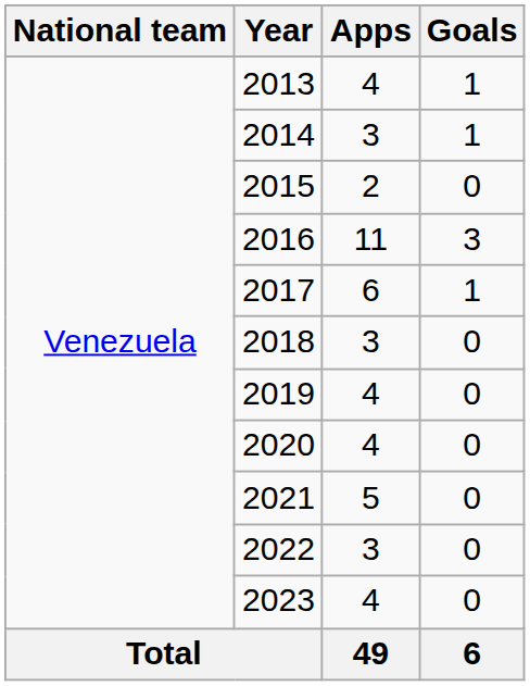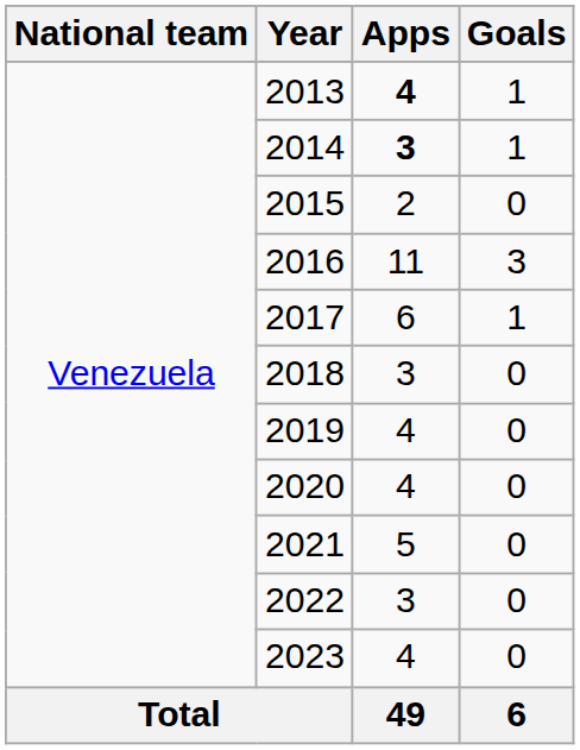2013 | Apps: normal -> bold
2014 | Apps: normal -> bold
